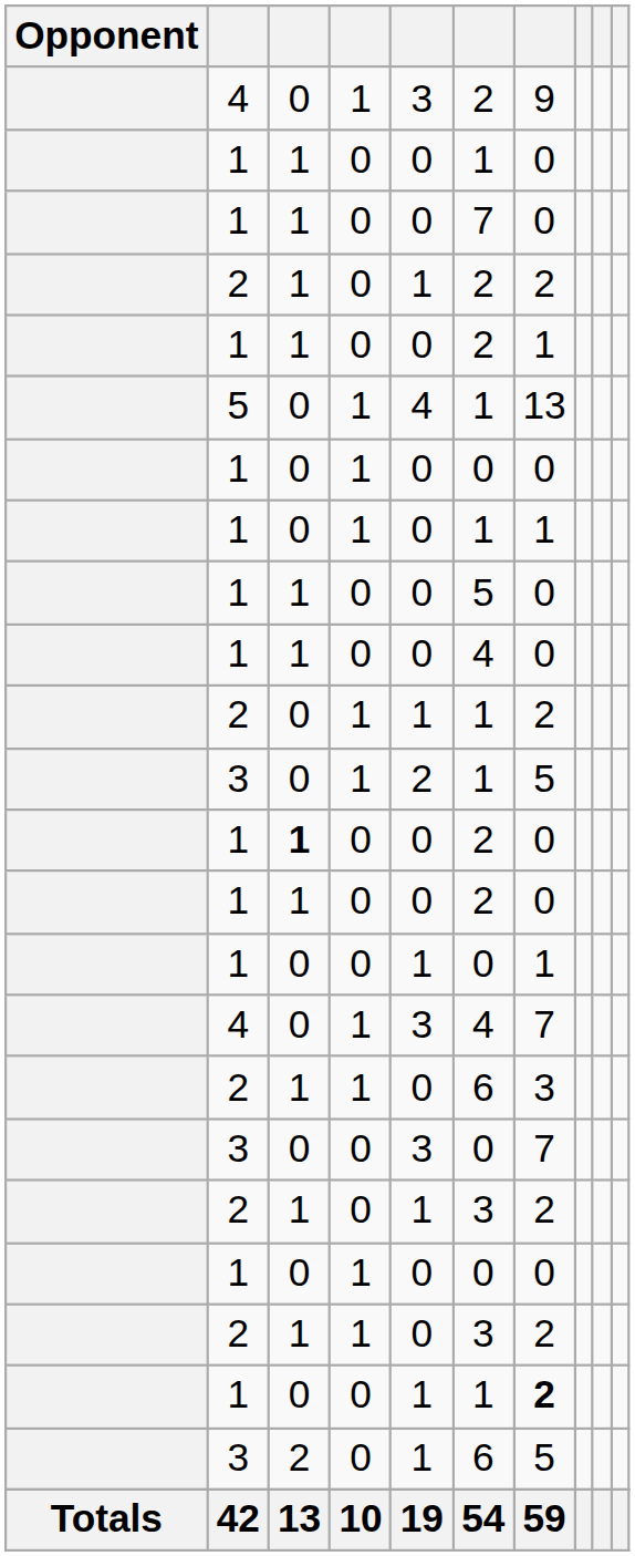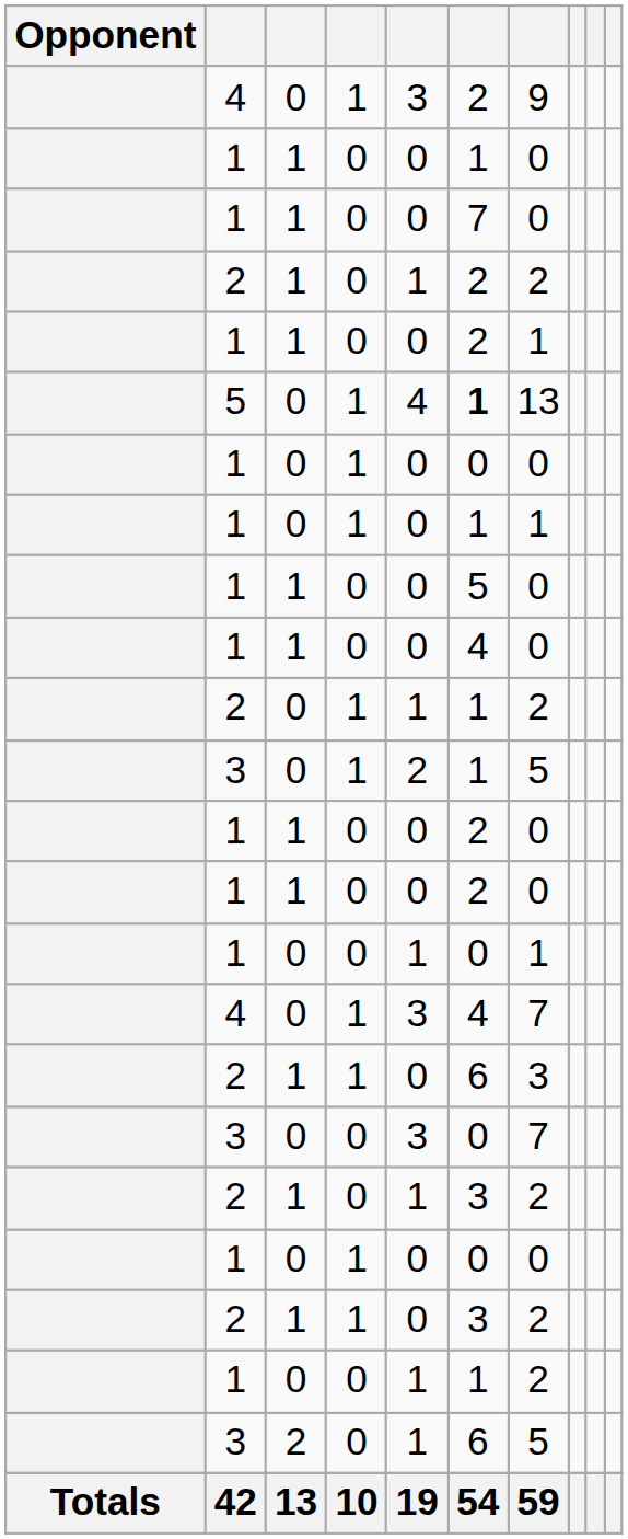row 7 | column 6: normal -> bold
row 14 | column 3: bold -> normal
row 23 | column 7: bold -> normal
